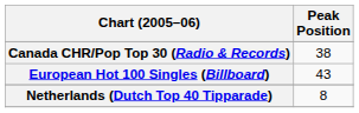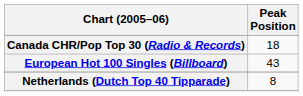Canada CHR/Pop Top 30 (Radio & Records) | Peak Position: 38 -> 18
